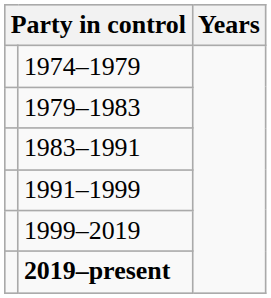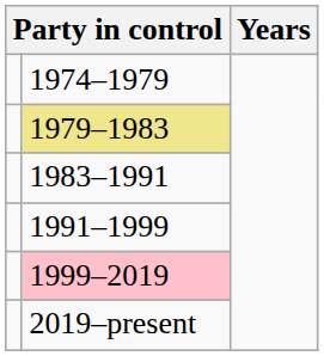1979–1983 | column 2: no background -> khaki background
1999–2019 | column 2: no background -> pink background
2019–present | column 2: bold -> normal
